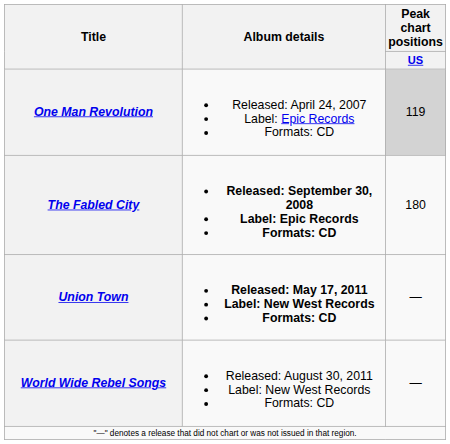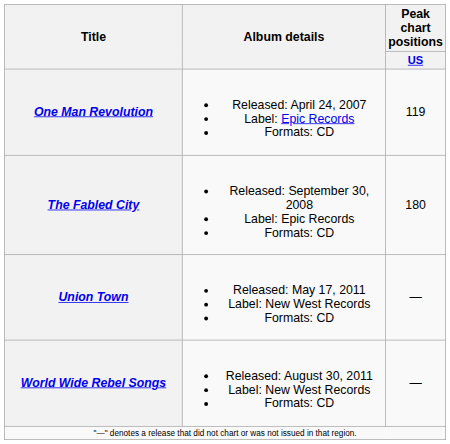One Man Revolution | Peak chart positions / US: lightgrey background -> no background
The Fabled City | Album details: bold -> normal
Union Town | Album details: bold -> normal
